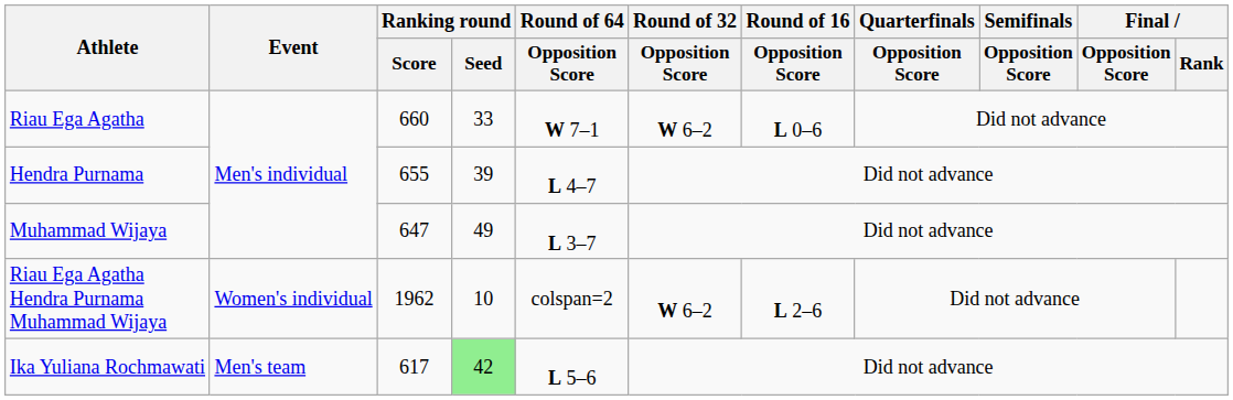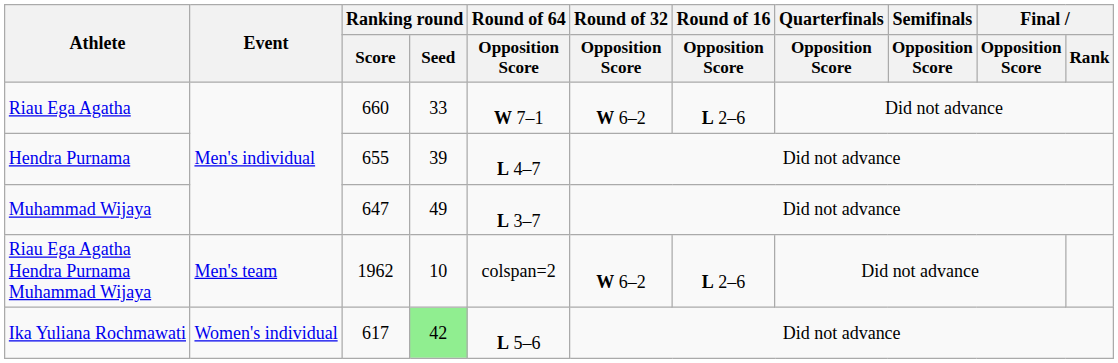Riau Ega Agatha | Round of 16 / Opposition Score: L 0–6 -> L 2–6
Riau Ega Agatha Hendra Purnama Muhammad Wijaya | Event: Women's individual -> Men's team
Ika Yuliana Rochmawati | Event: Men's team -> Women's individual
